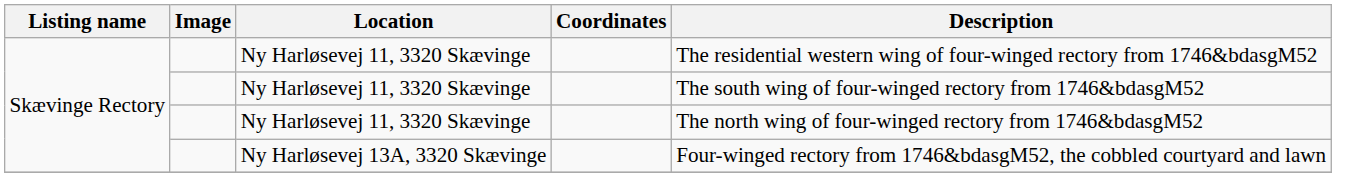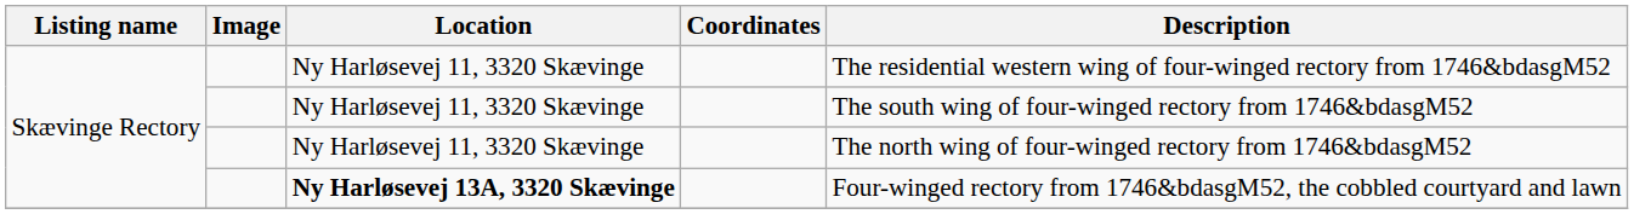Ny Harløsevej 13A, 3320 Skævinge | Location: normal -> bold
